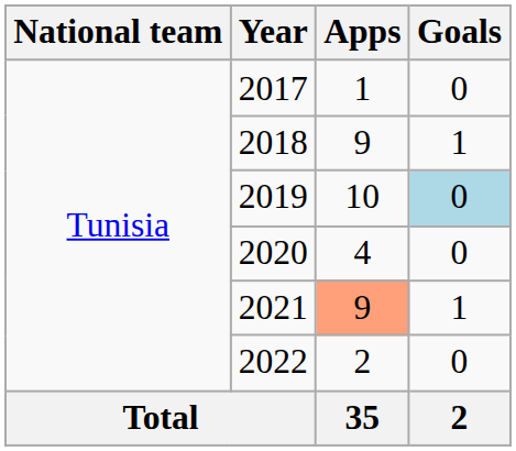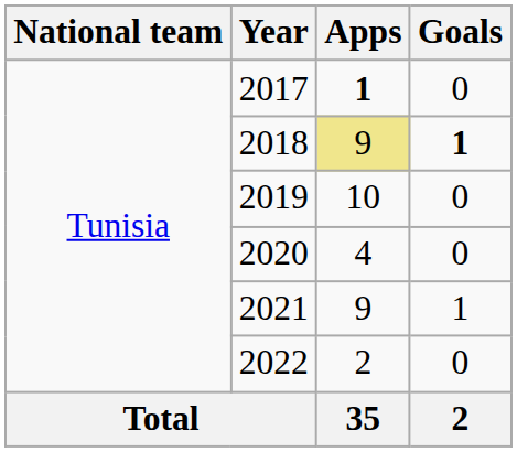2017 | Apps: normal -> bold
2018 | Apps: no background -> khaki background
2018 | Goals: normal -> bold
2019 | Goals: lightblue background -> no background
2021 | Apps: lightsalmon background -> no background
